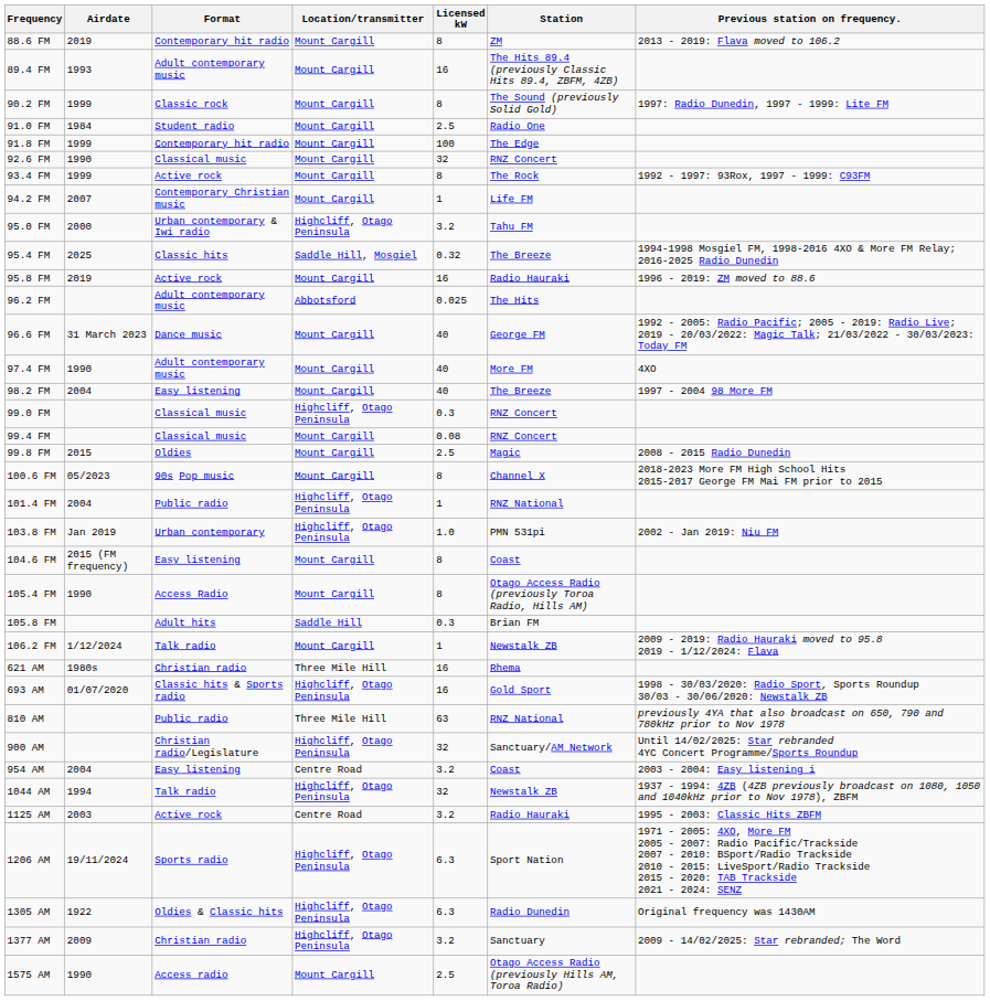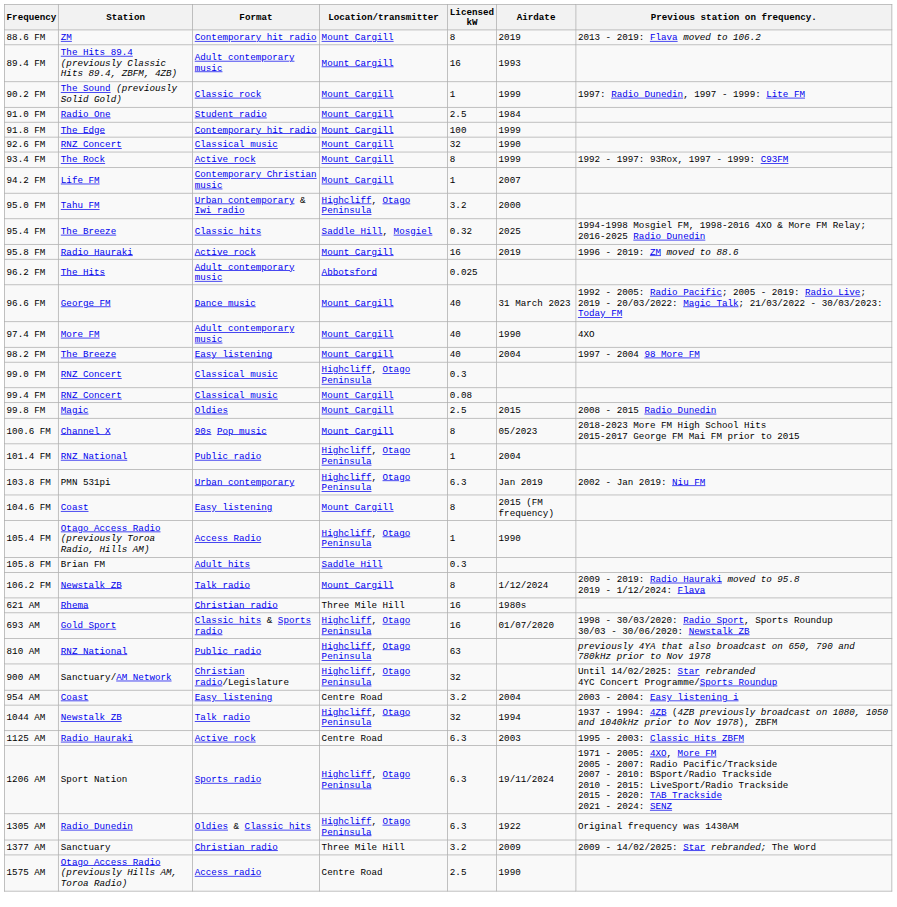columns swapped: Station <-> Airdate
90.2 FM | Licensed kW: 8 -> 1
103.8 FM | Licensed kW: 1.0 -> 6.3
105.4 FM | Location/transmitter: Mount Cargill -> Highcliff, Otago Peninsula
105.4 FM | Licensed kW: 8 -> 1
106.2 FM | Licensed kW: 1 -> 8
810 AM | Location/transmitter: Three Mile Hill -> Highcliff, Otago Peninsula
1125 AM | Licensed kW: 3.2 -> 6.3
1377 AM | Location/transmitter: Highcliff, Otago Peninsula -> Three Mile Hill
1575 AM | Location/transmitter: Mount Cargill -> Centre Road
